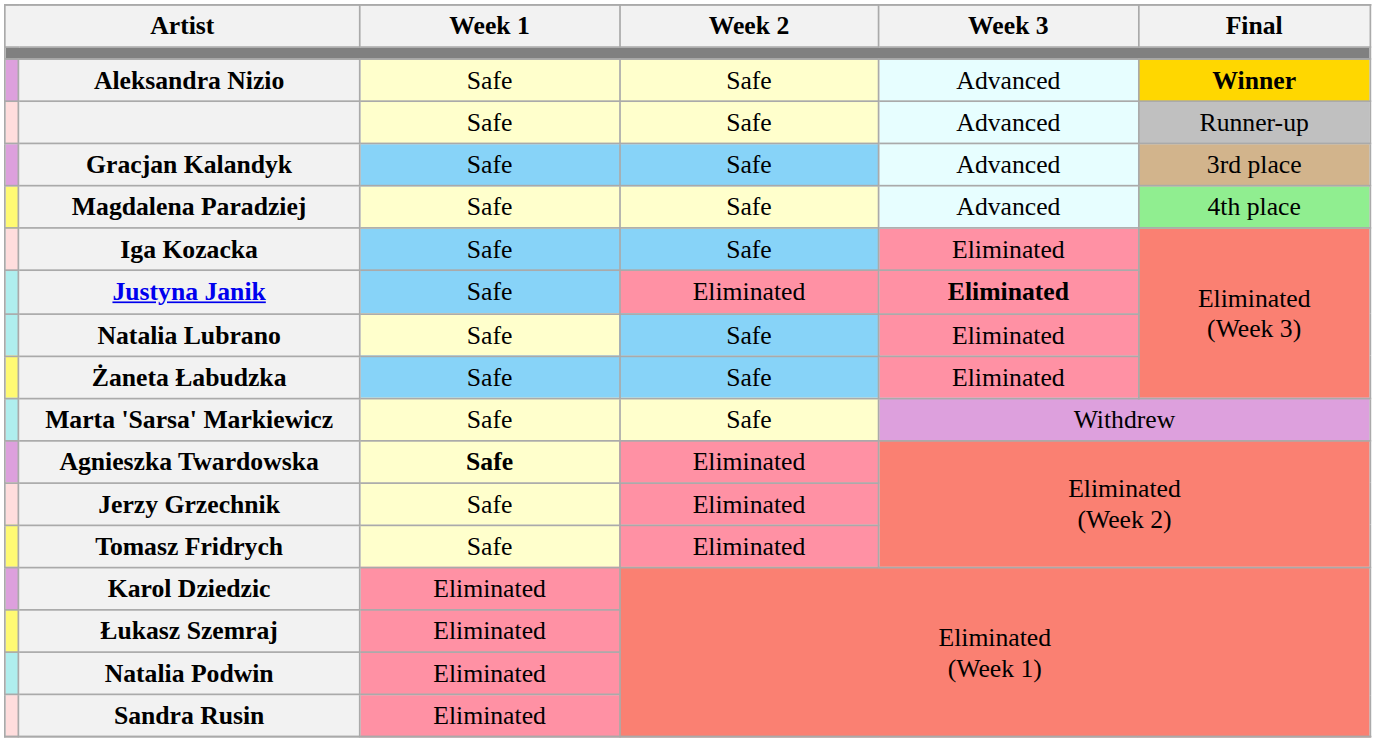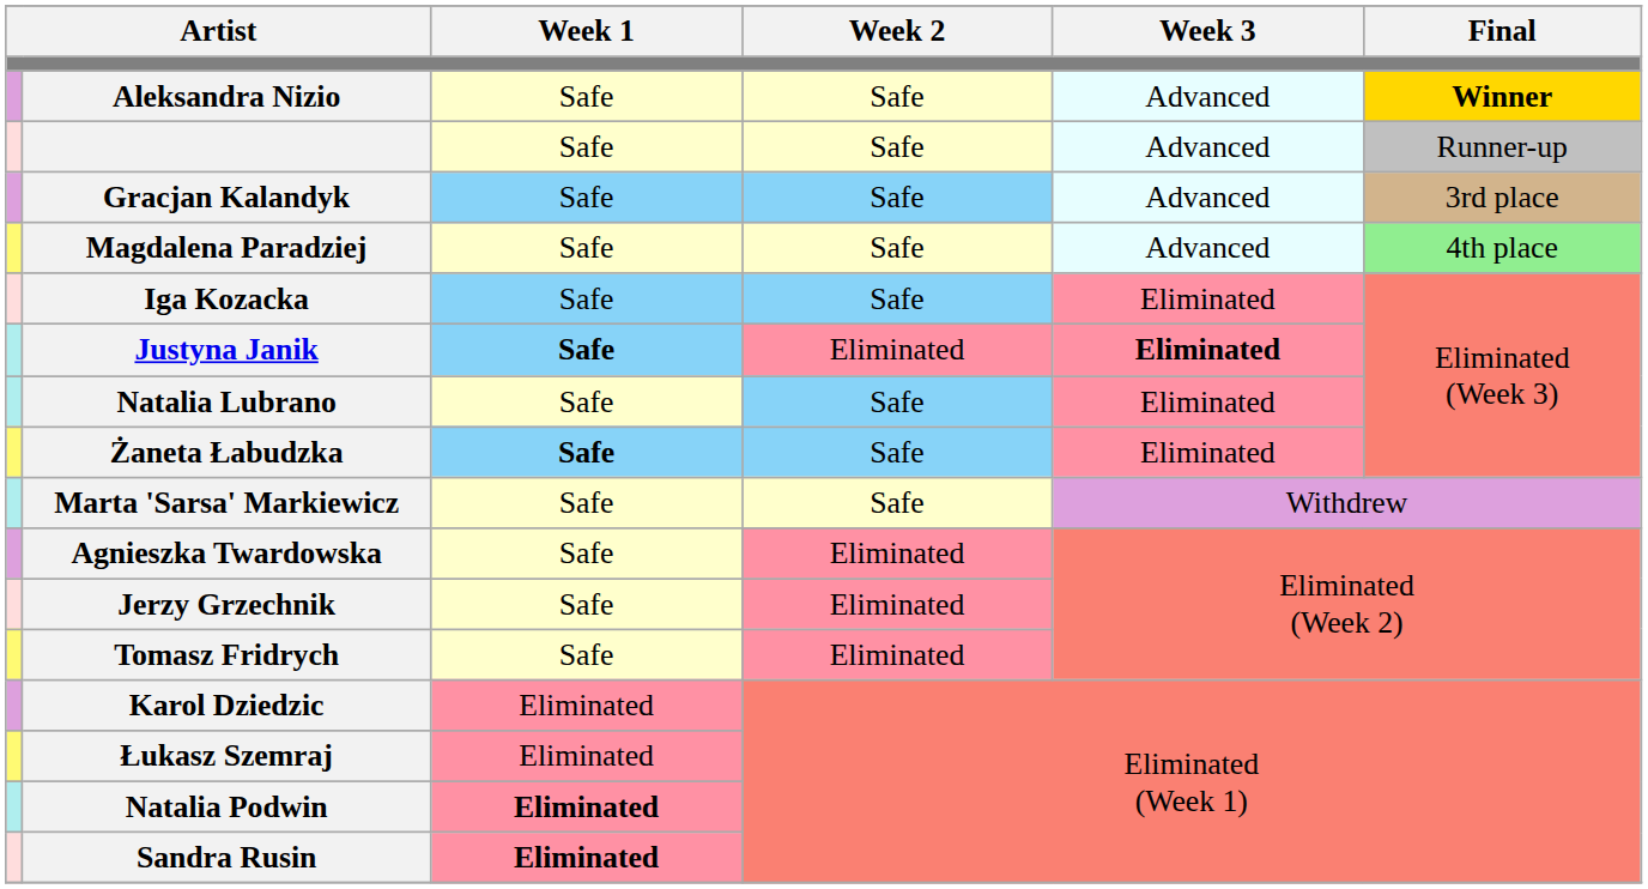Justyna Janik | Week 1: normal -> bold
Żaneta Łabudzka | Week 1: normal -> bold
Agnieszka Twardowska | Week 1: bold -> normal
Natalia Podwin | Week 1: normal -> bold
Sandra Rusin | Week 1: normal -> bold
